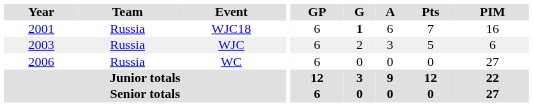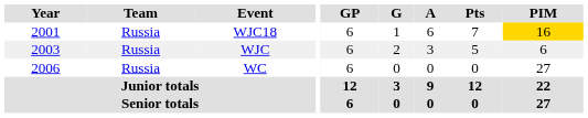WJC18 | G: bold -> normal
WJC18 | PIM: no background -> gold background
